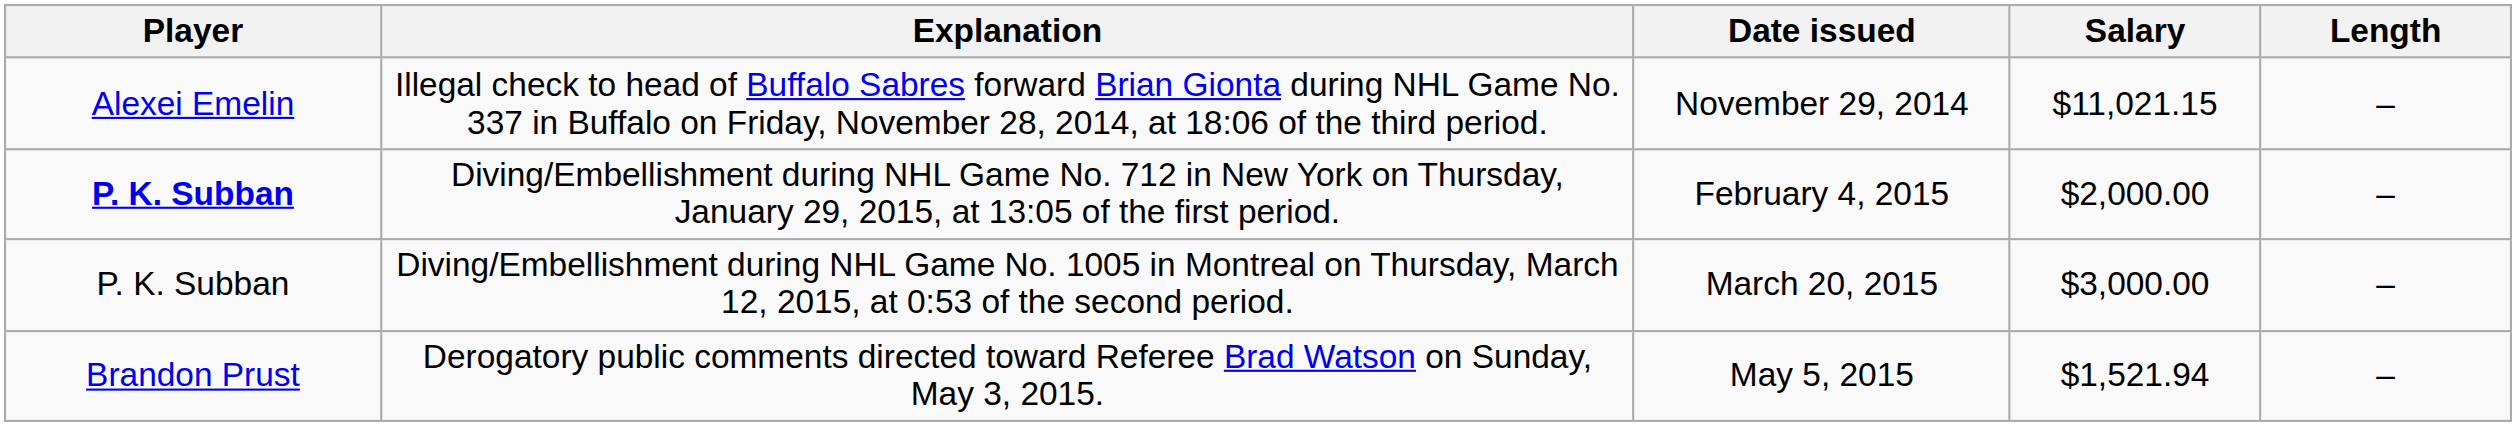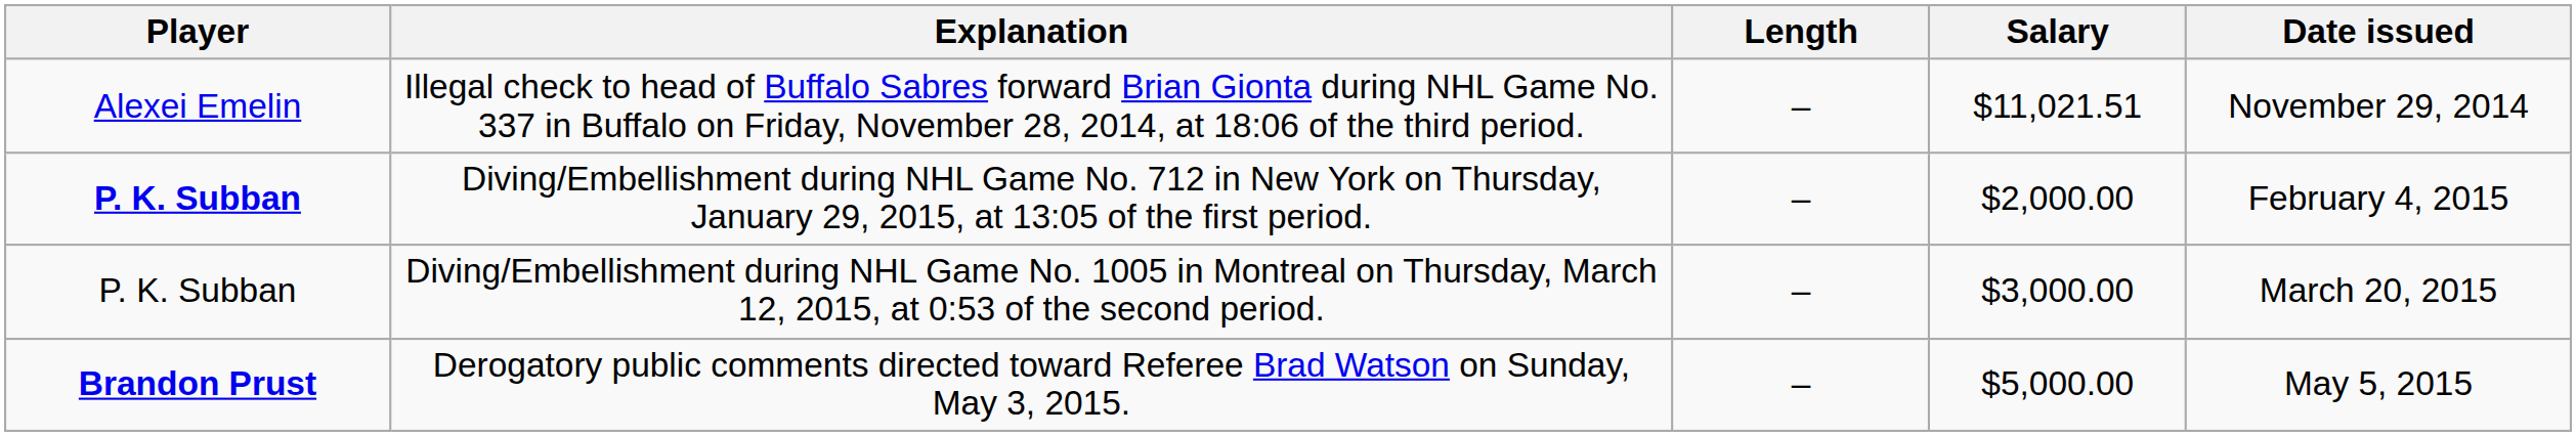columns swapped: Length <-> Date issued
row 2 | Salary: $11,021.15 -> $11,021.51
row 5 | Player: normal -> bold
row 5 | Salary: $1,521.94 -> $5,000.00
